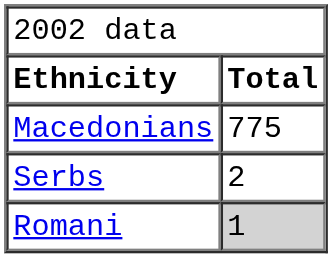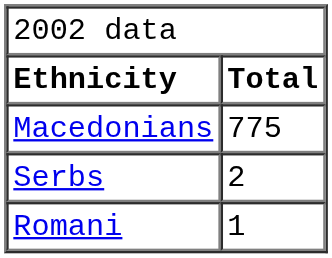Romani | column 2: lightgrey background -> no background
